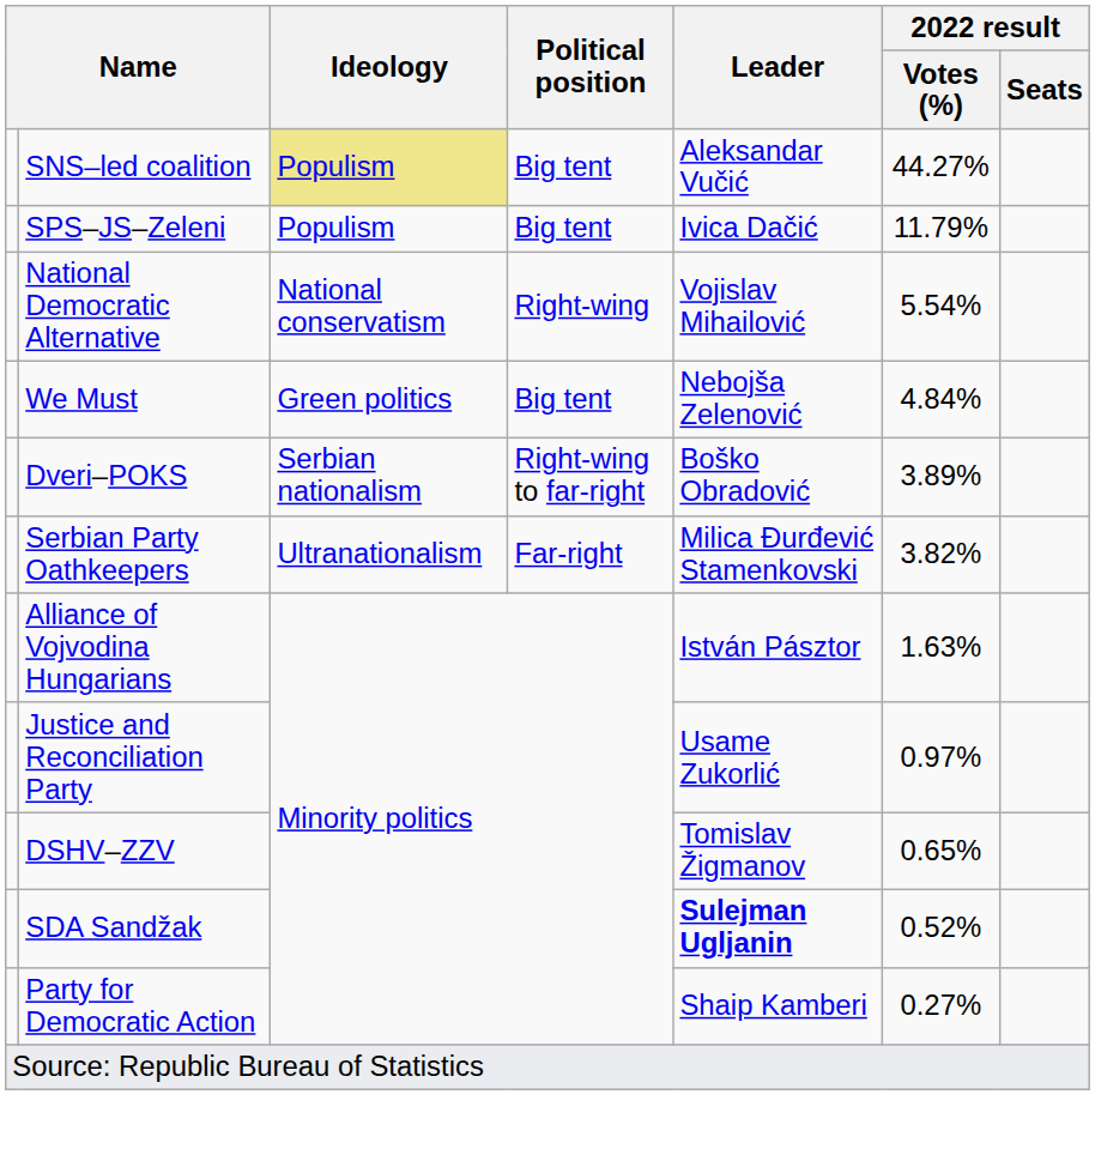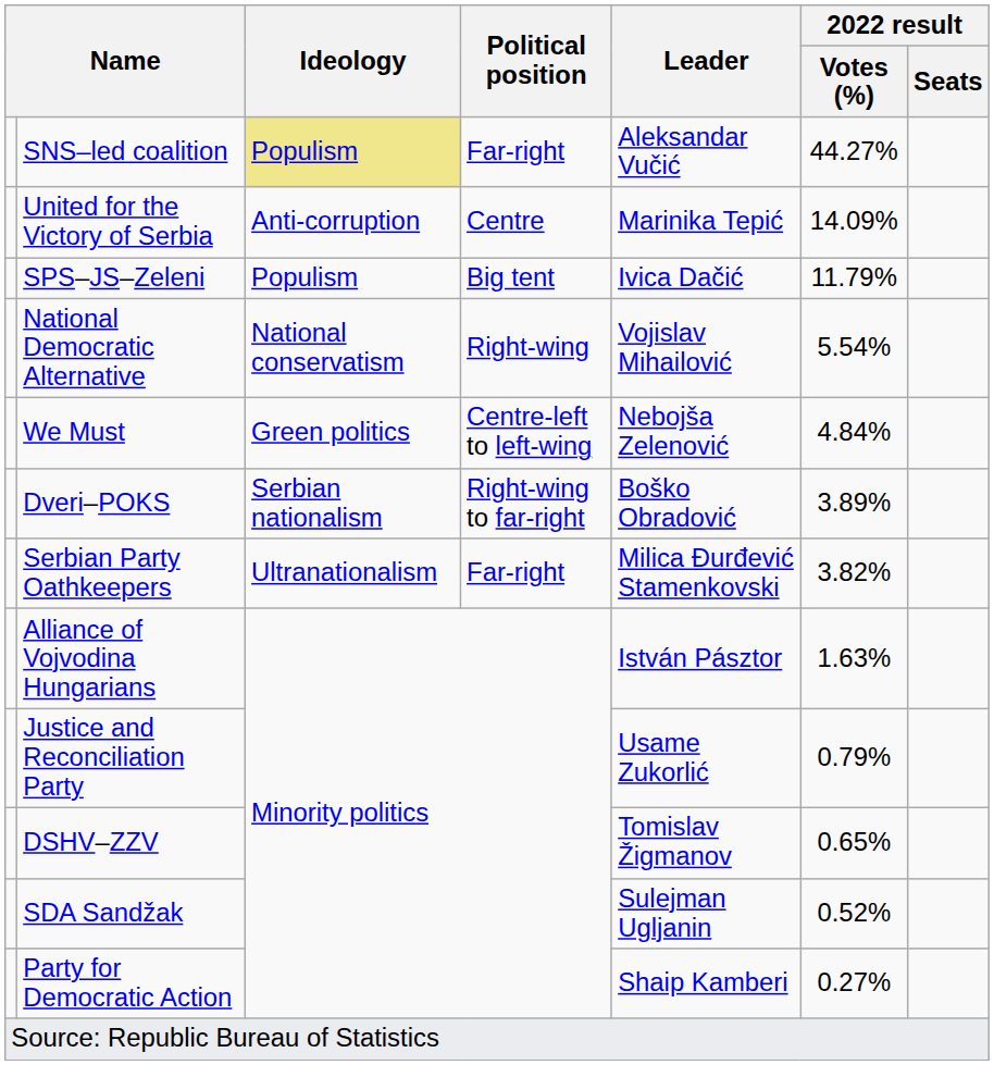SNS–led coalition | Political position: Big tent -> Far-right
+ row: United for the Victory of Serbia | Anti-corruption | Centre | Marinika Tepić | 14.09%
We Must | Political position: Big tent -> Centre-left to left-wing
Justice and Reconciliation Party | 2022 result / Votes (%): 0.97% -> 0.79%
SDA Sandžak | Leader: bold -> normal
